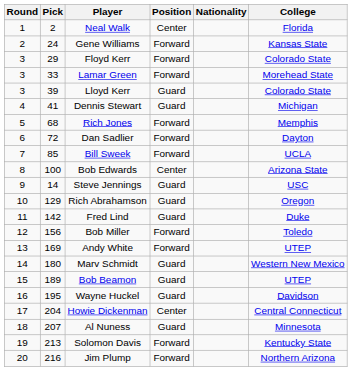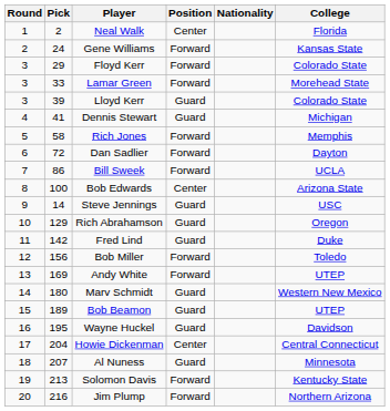Rich Jones | Pick: 68 -> 58
Bill Sweek | Pick: 85 -> 86
